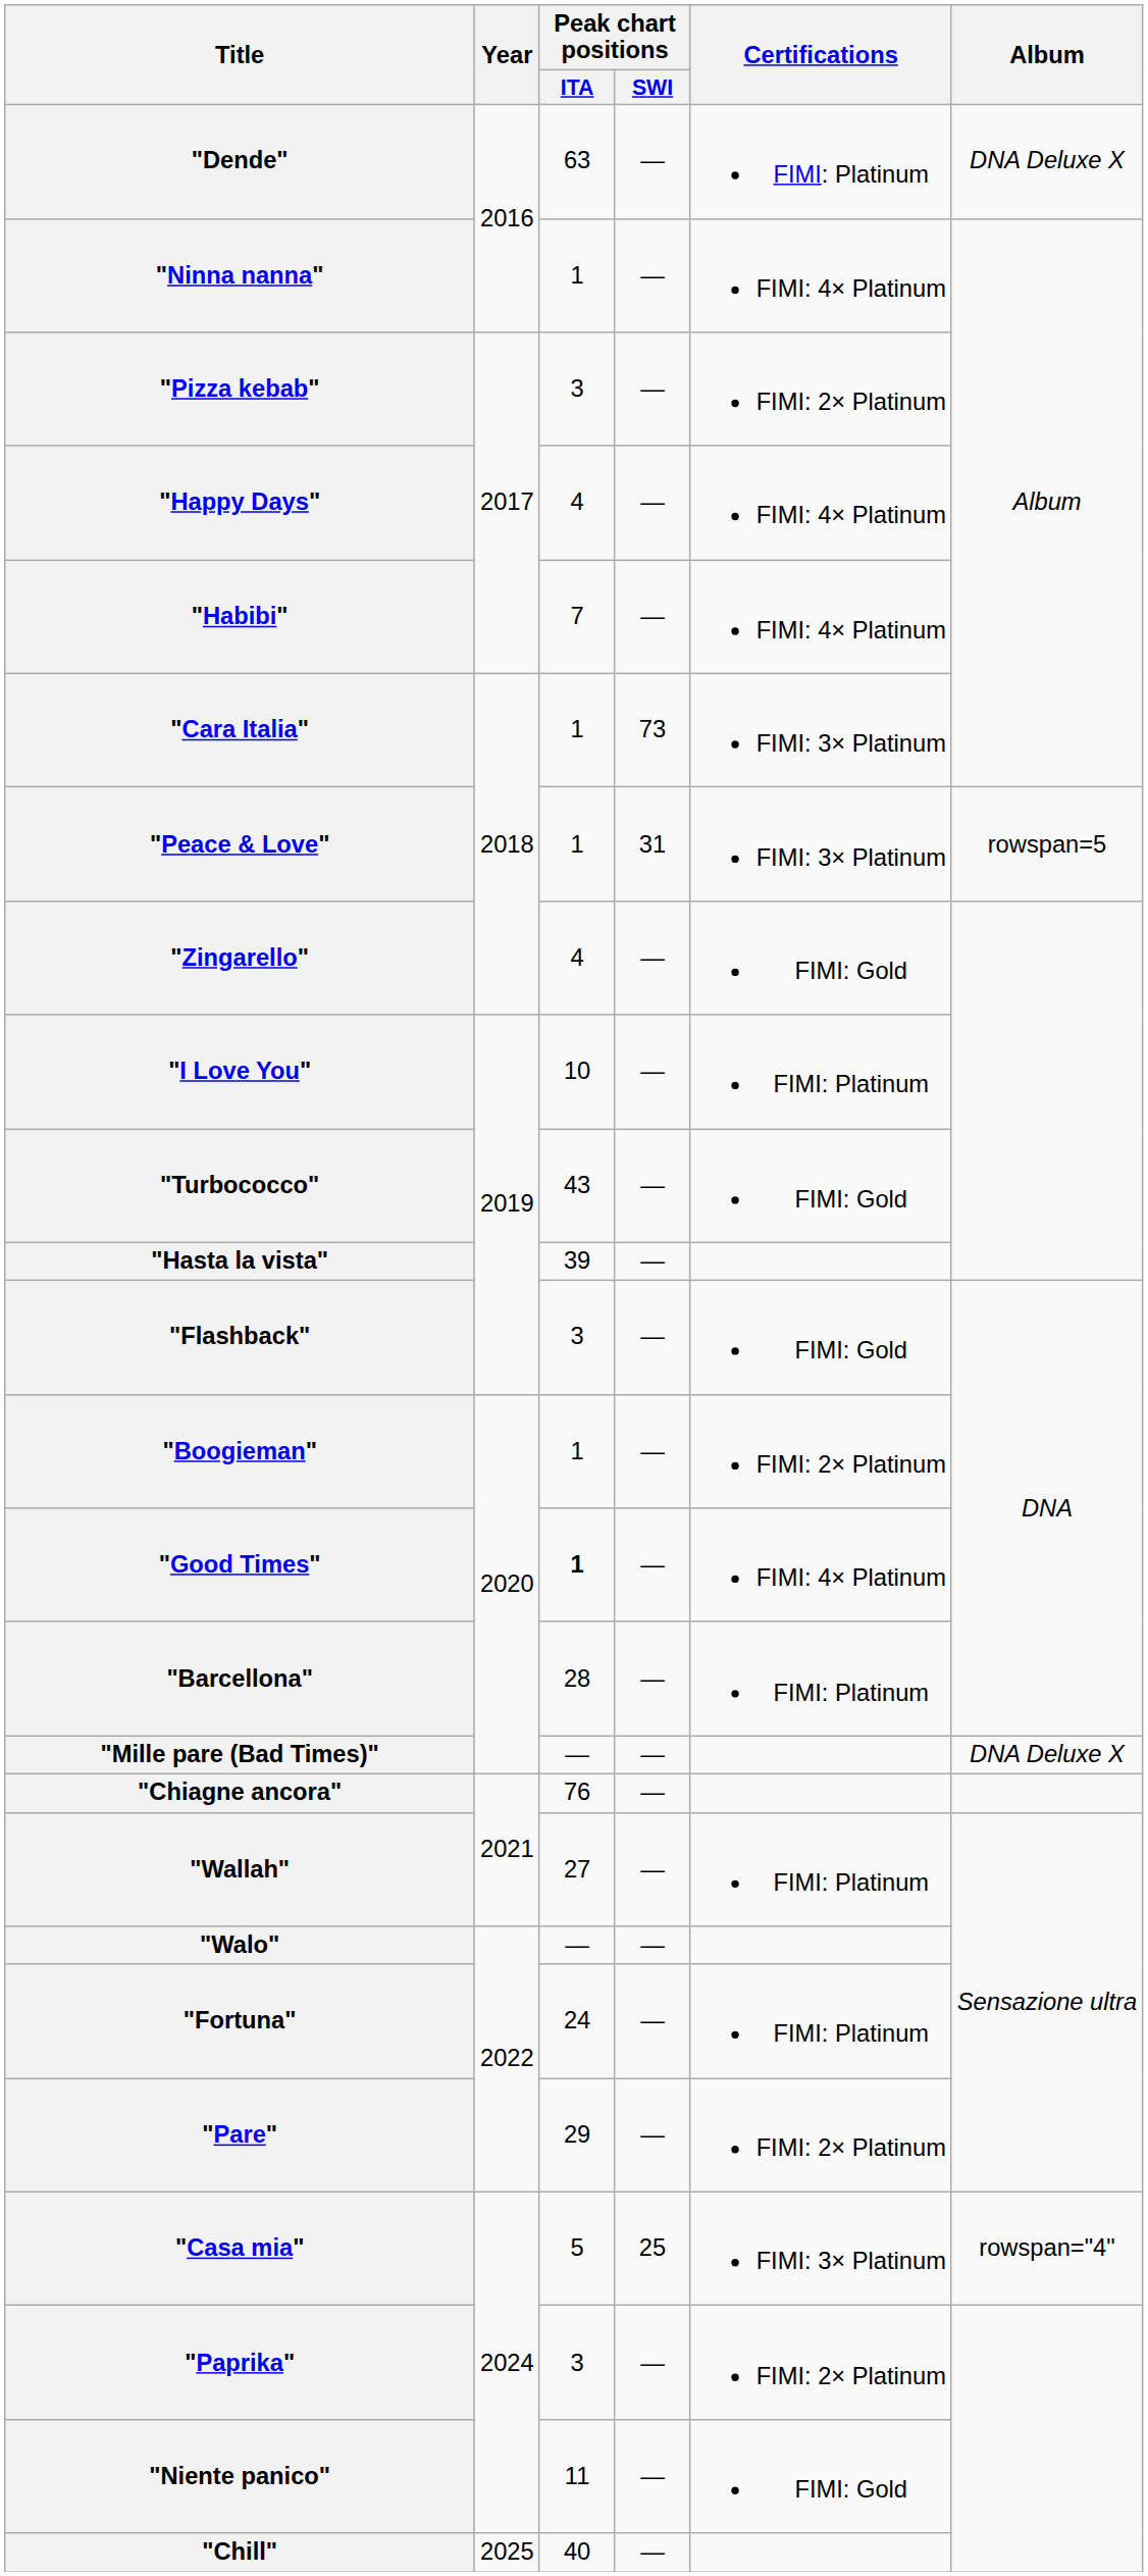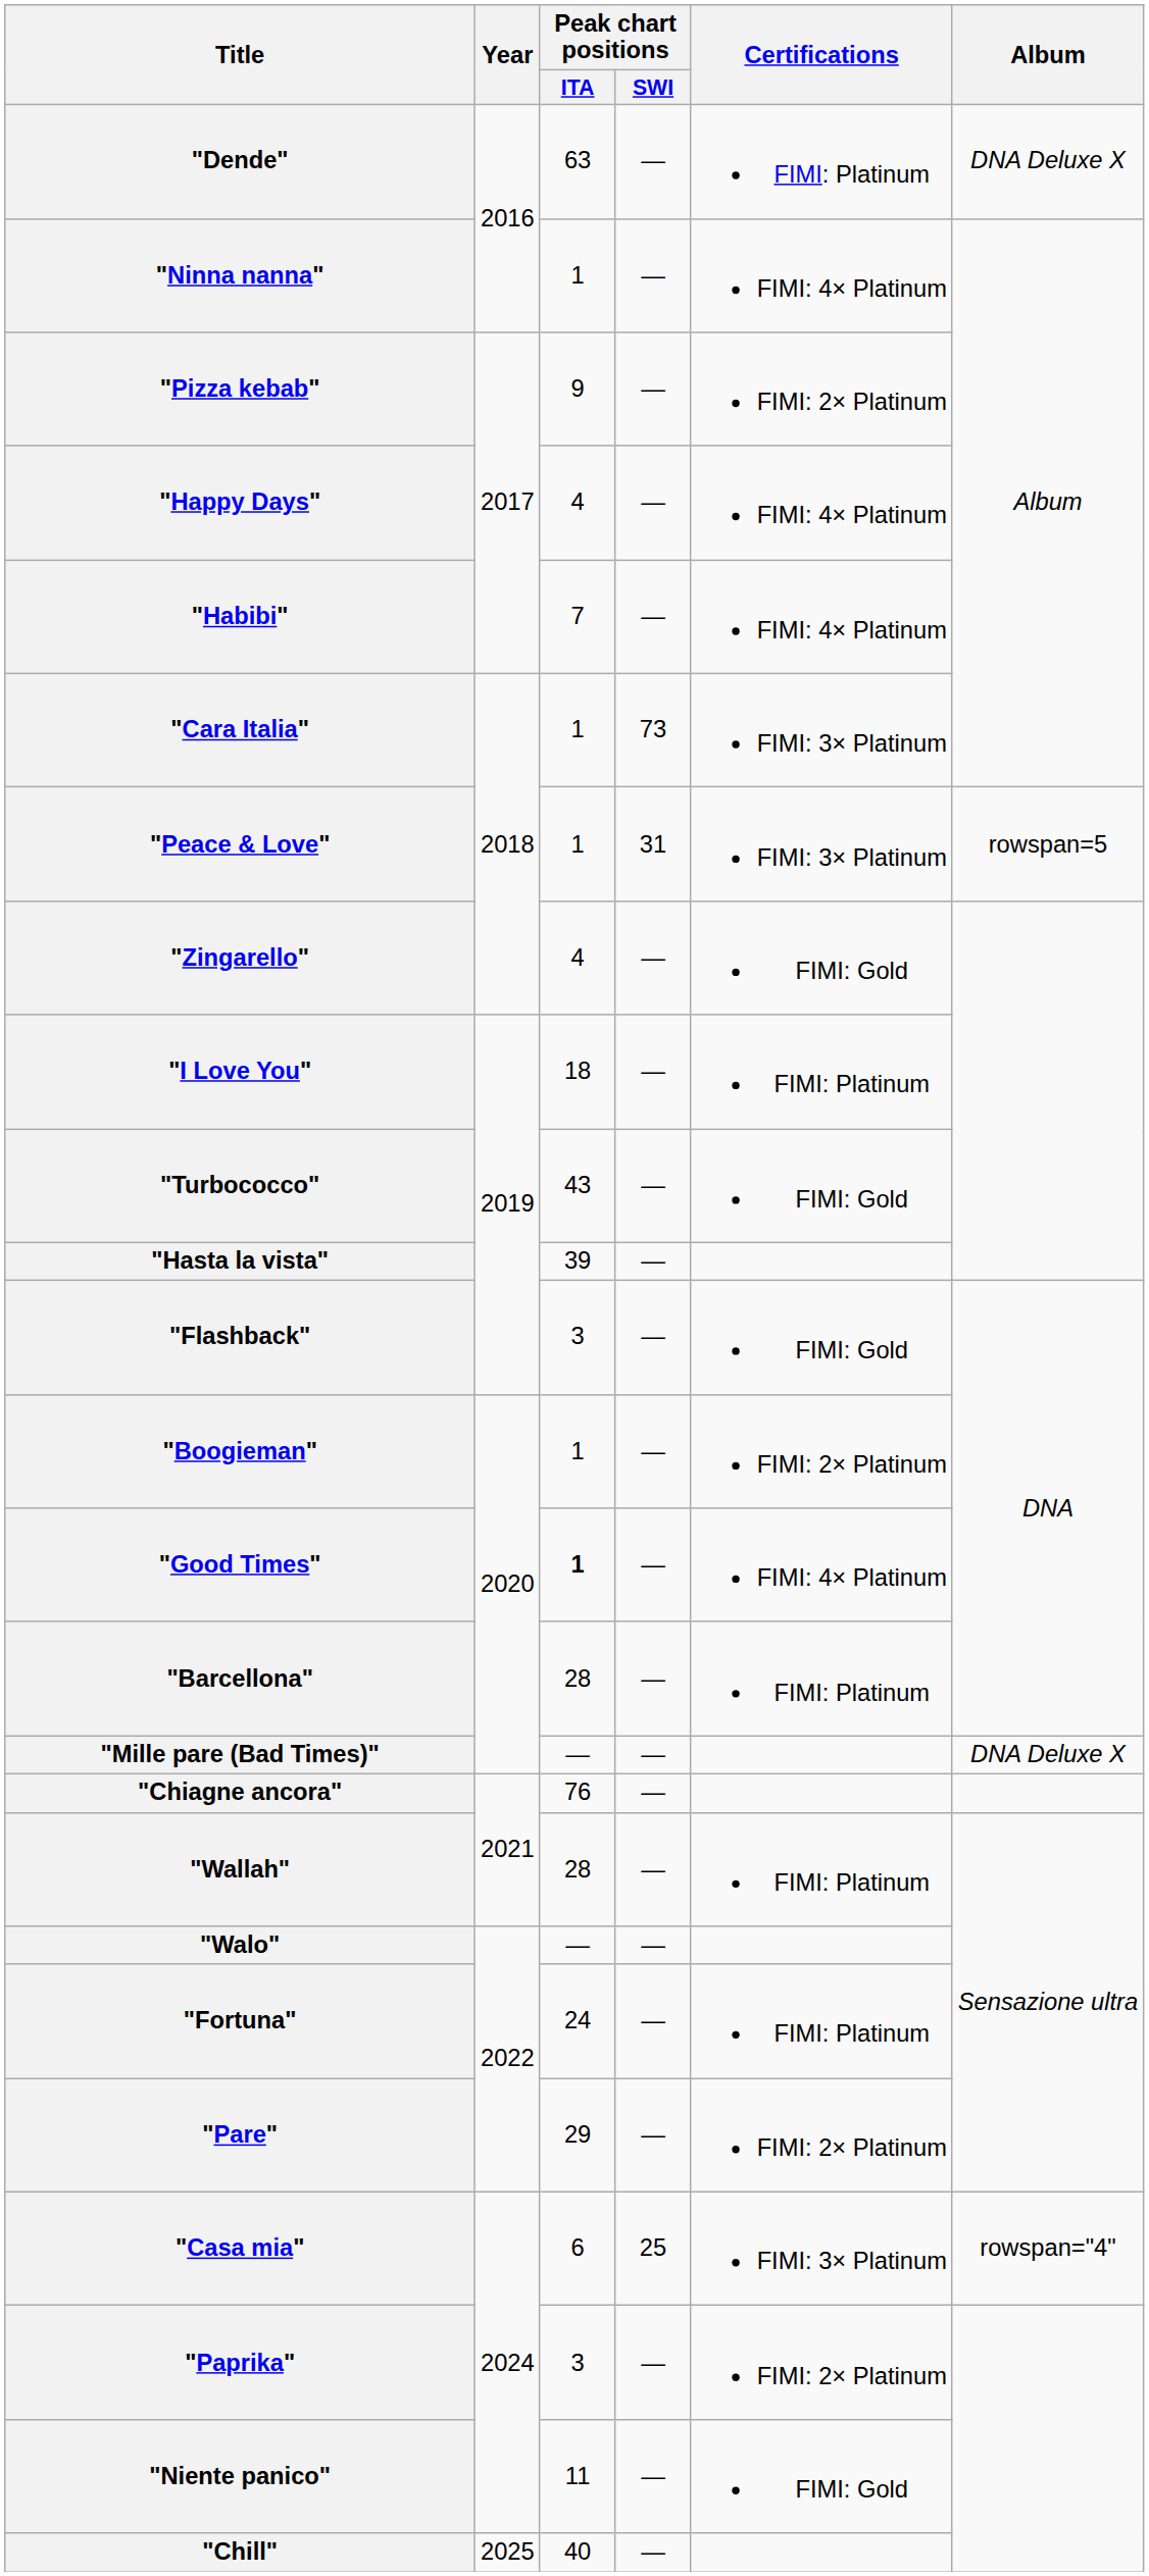"Pizza kebab" | Peak chart positions / ITA: 3 -> 9
"I Love You" | Peak chart positions / ITA: 10 -> 18
"Wallah" | Peak chart positions / ITA: 27 -> 28
"Casa mia" | Peak chart positions / ITA: 5 -> 6
